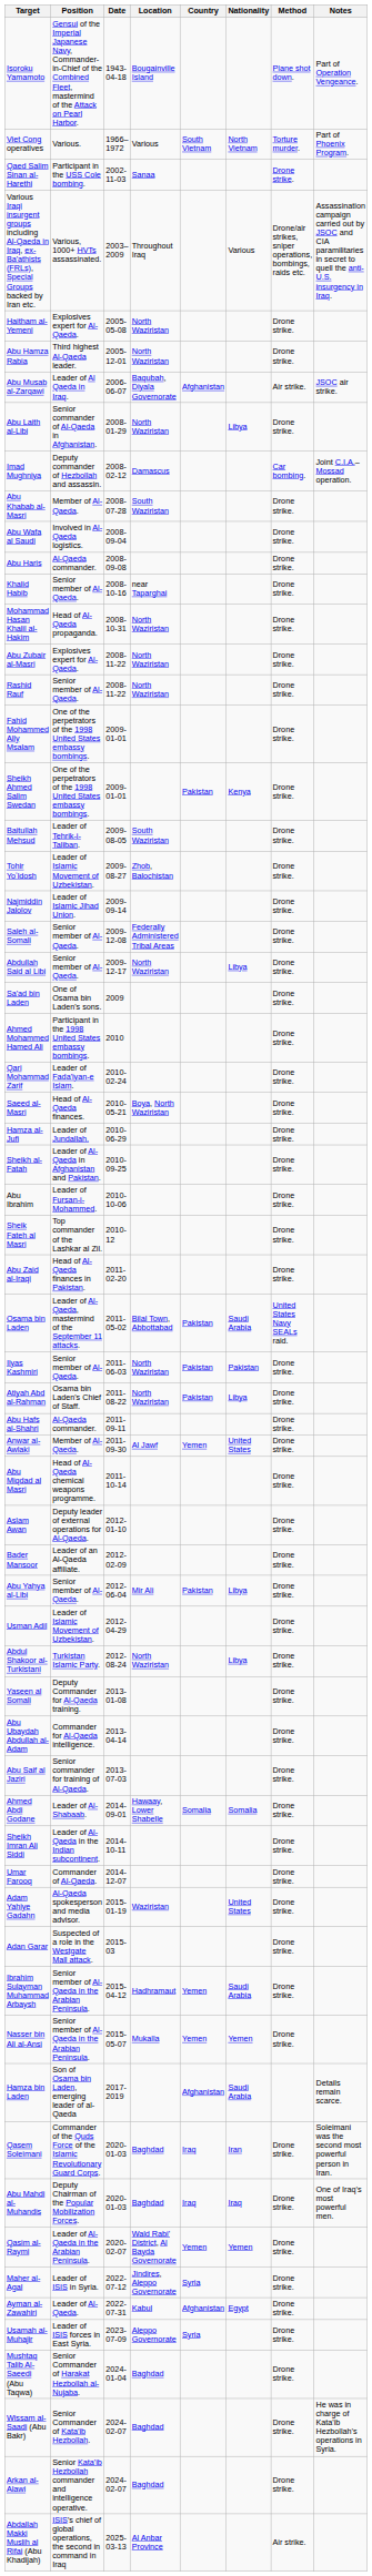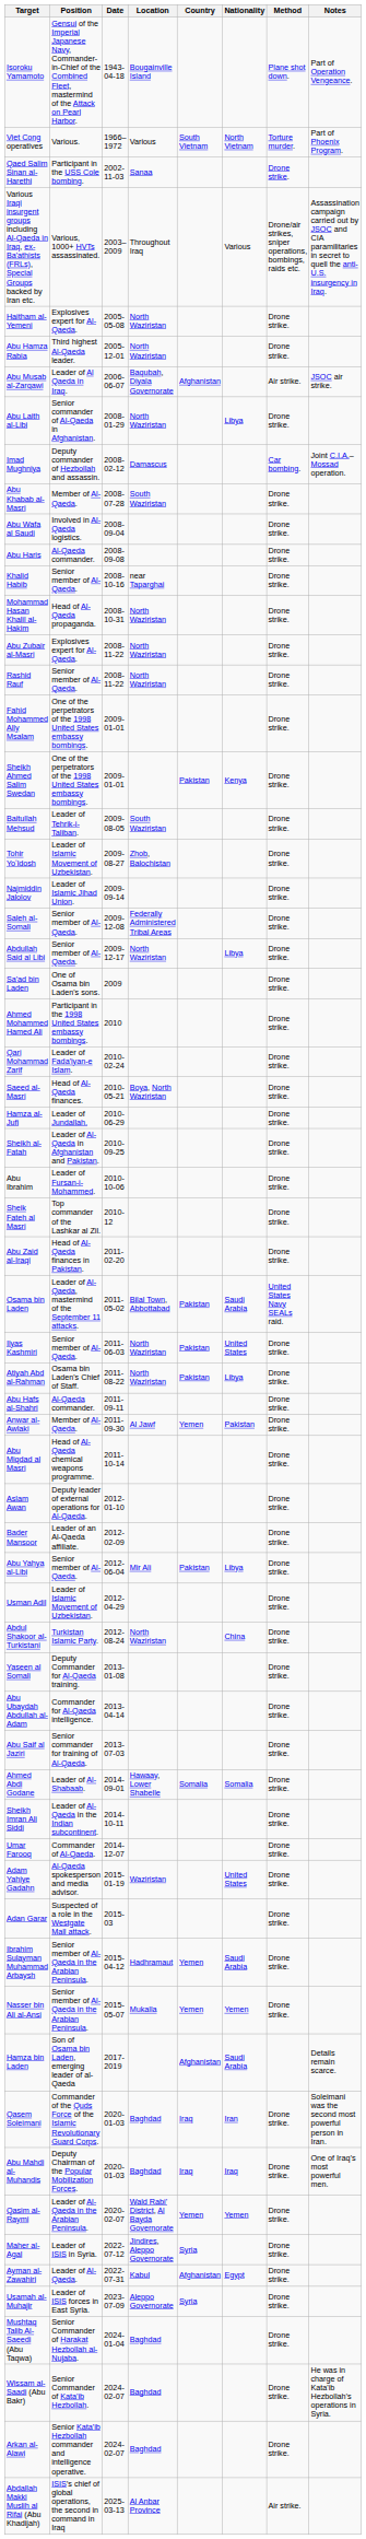Ilyas Kashmiri | Nationality: Pakistan -> United States
Anwar al-Awlaki | Nationality: United States -> Pakistan
Abdul Shakoor al-Turkistani | Nationality: Libya -> China
